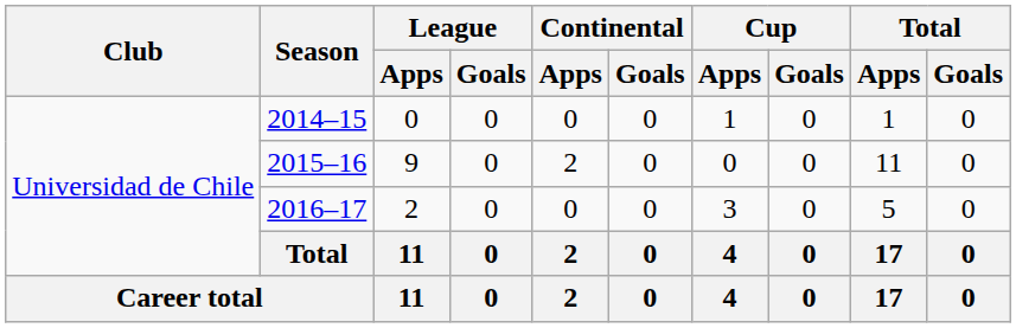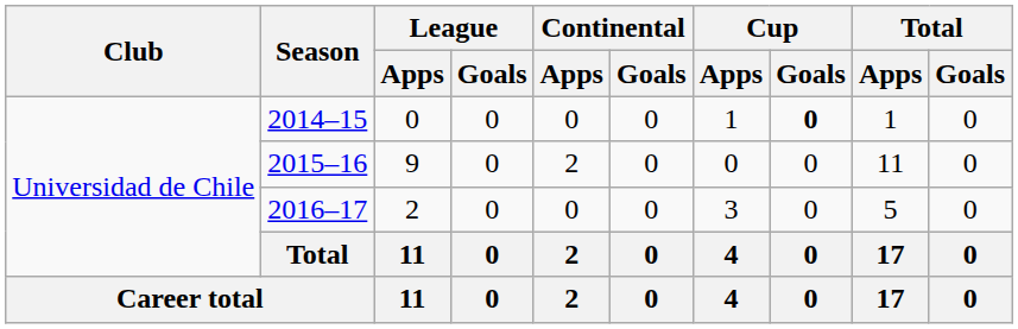2014–15 | Cup / Goals: normal -> bold
